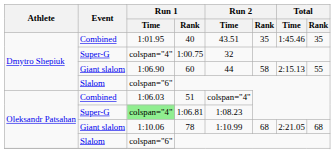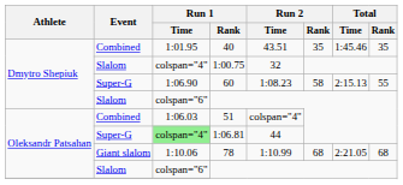1:00.75 | Event: Super-G -> Slalom
60 | Event: Giant slalom -> Super-G
60 | Run 2 / Time: 44 -> 1:08.23
1:06.81 | Run 2 / Time: 1:08.23 -> 44
